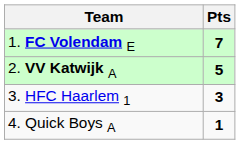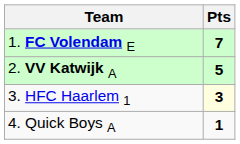3. HFC Haarlem 1 | Pts: no background -> lightyellow background
